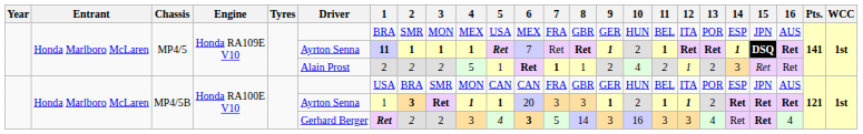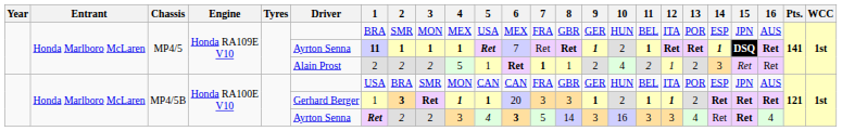row 6 | Driver: Ayrton Senna -> Gerhard Berger
row 7 | Driver: Gerhard Berger -> Ayrton Senna
